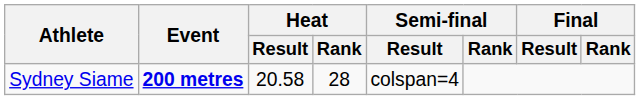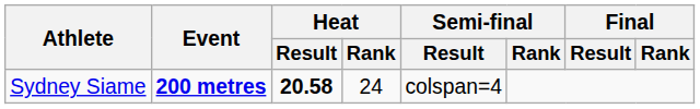Sydney Siame | Heat / Result: normal -> bold
Sydney Siame | Heat / Rank: 28 -> 24
